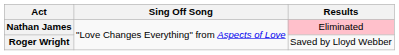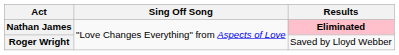Nathan James | Results: normal -> bold
